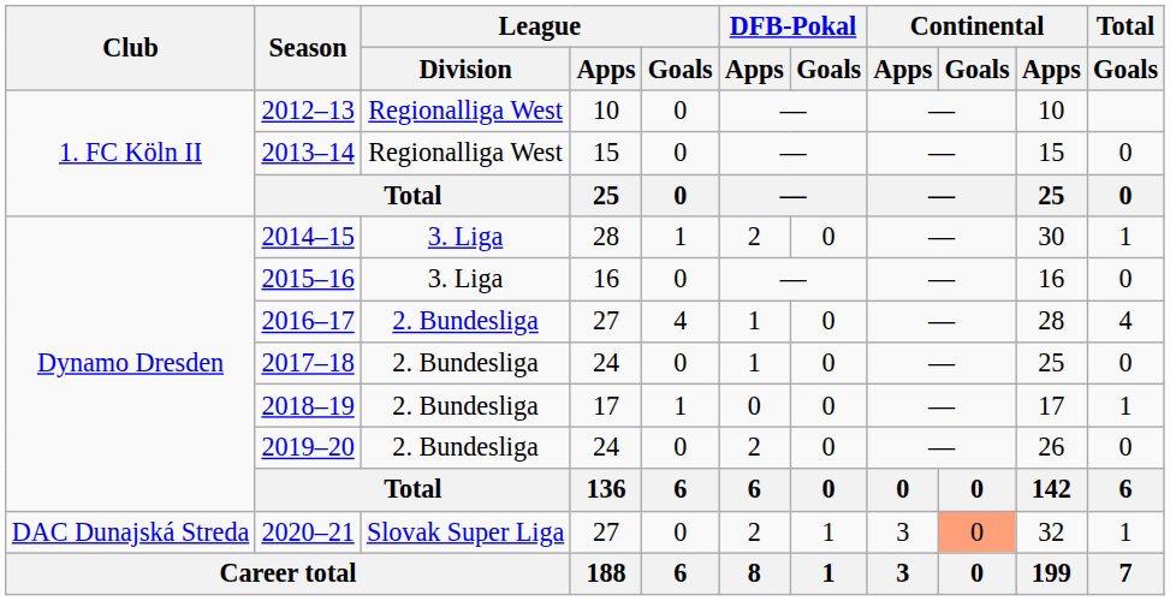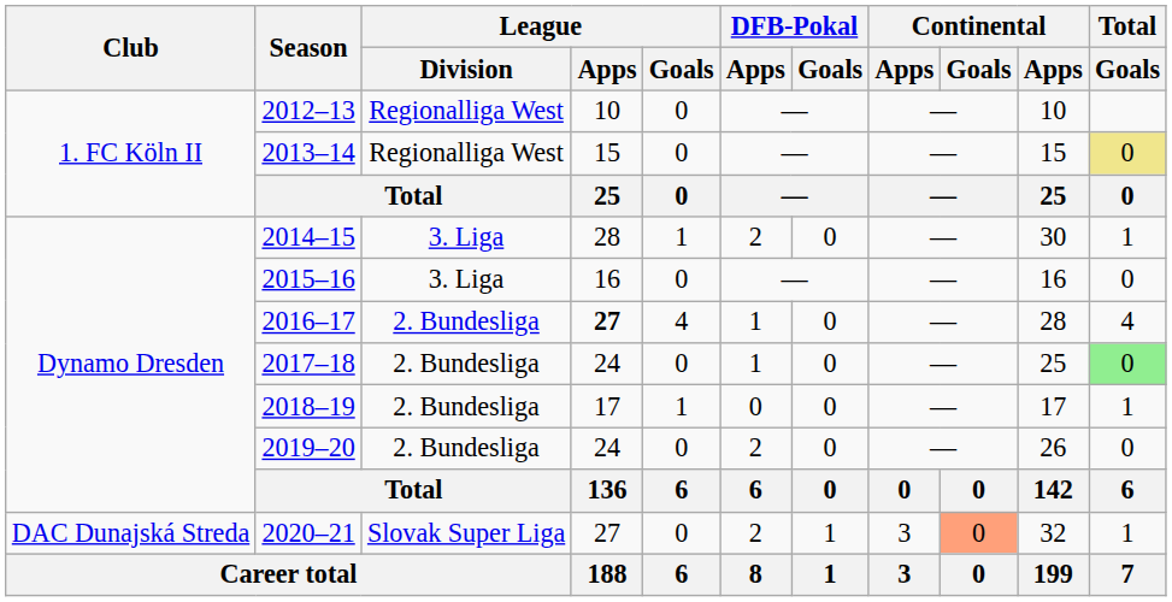2013–14 | Total / Goals: no background -> khaki background
2016–17 | League / Apps: normal -> bold
2017–18 | Total / Goals: no background -> lightgreen background
